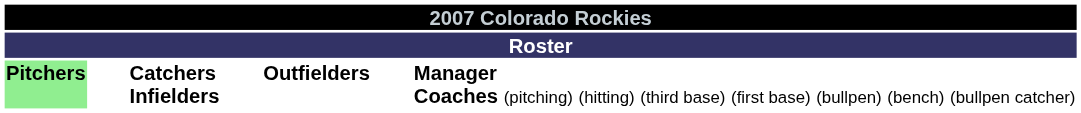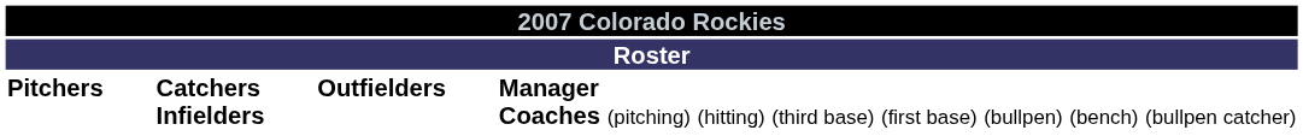Pitchers | column 1: lightgreen background -> no background
